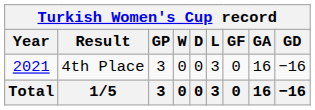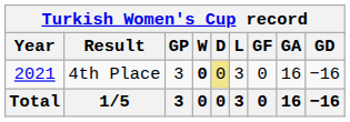4th Place | W: normal -> bold
4th Place | D: no background -> khaki background
